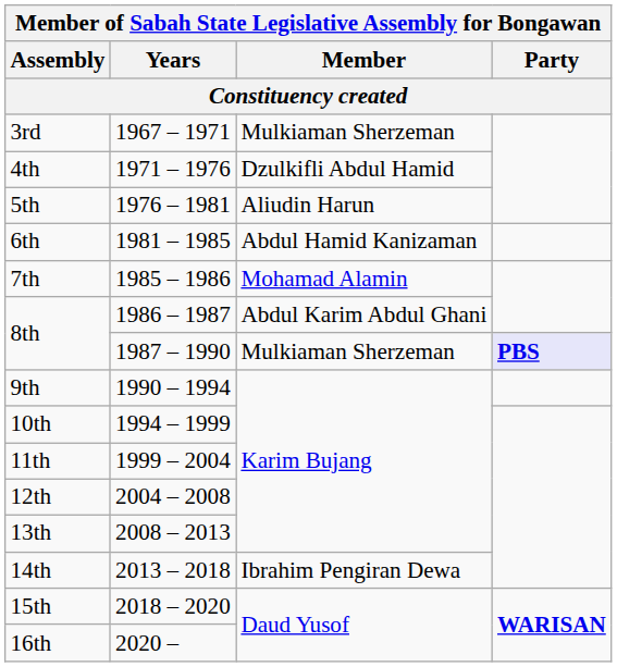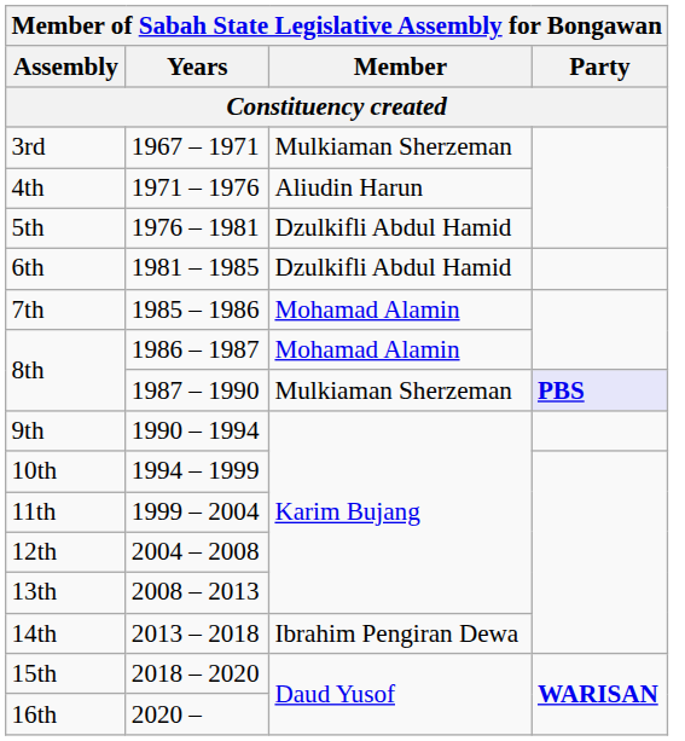4th | Member: Dzulkifli Abdul Hamid -> Aliudin Harun
5th | Member: Aliudin Harun -> Dzulkifli Abdul Hamid
6th | Member: Abdul Hamid Kanizaman -> Dzulkifli Abdul Hamid
8th / 1986 – 1987 | Member: Abdul Karim Abdul Ghani -> Mohamad Alamin
